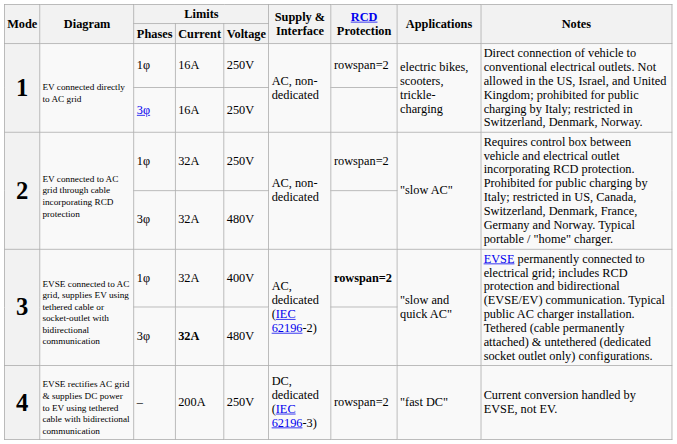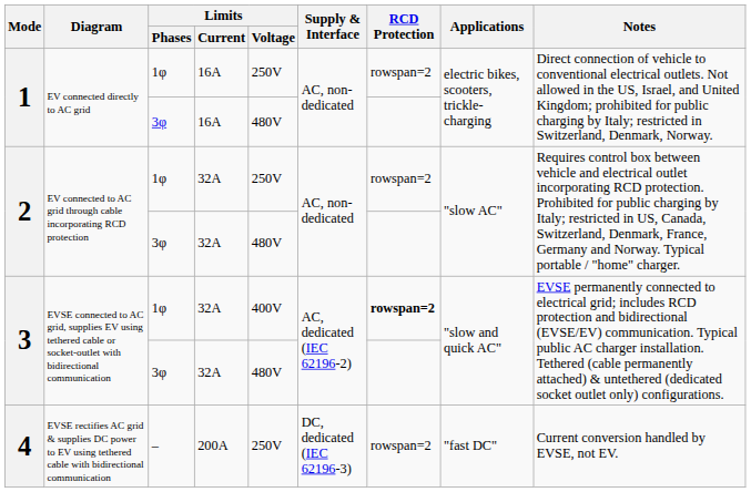1 / 3φ | Limits / Voltage: 250V -> 480V
3 / 3φ | Limits / Current: bold -> normal
